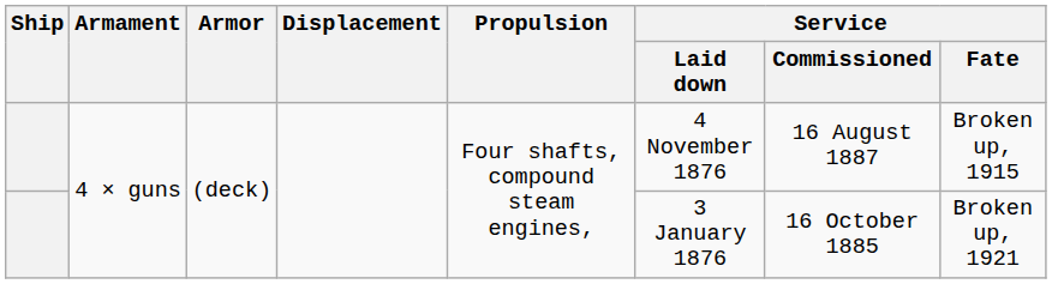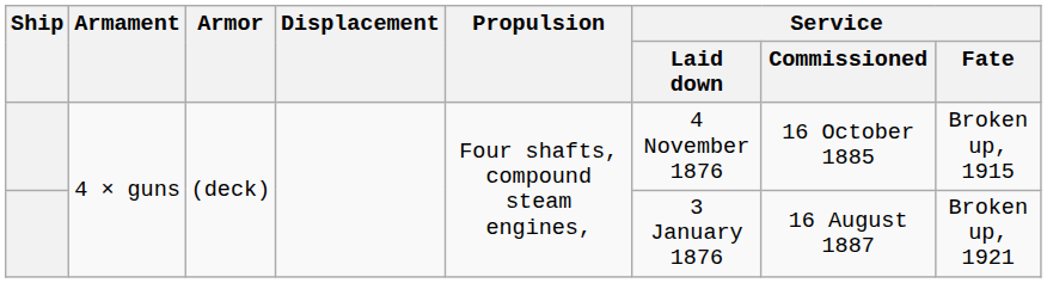row 3 | Service / Commissioned: 16 August 1887 -> 16 October 1885
row 4 | Service / Commissioned: 16 October 1885 -> 16 August 1887
